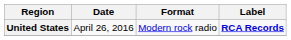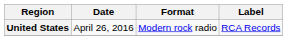United States | Label: bold -> normal
